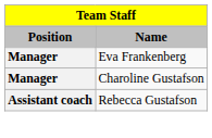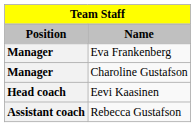+ row: Head coach | Eevi Kaasinen
